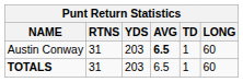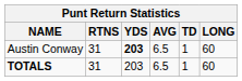Austin Conway | YDS: normal -> bold
Austin Conway | AVG: bold -> normal
